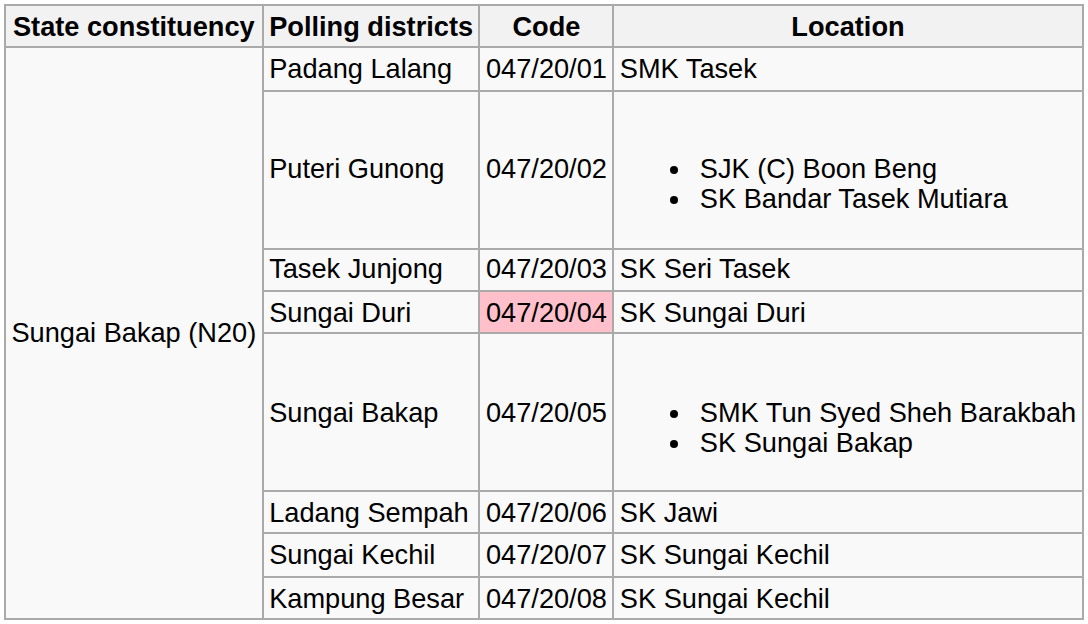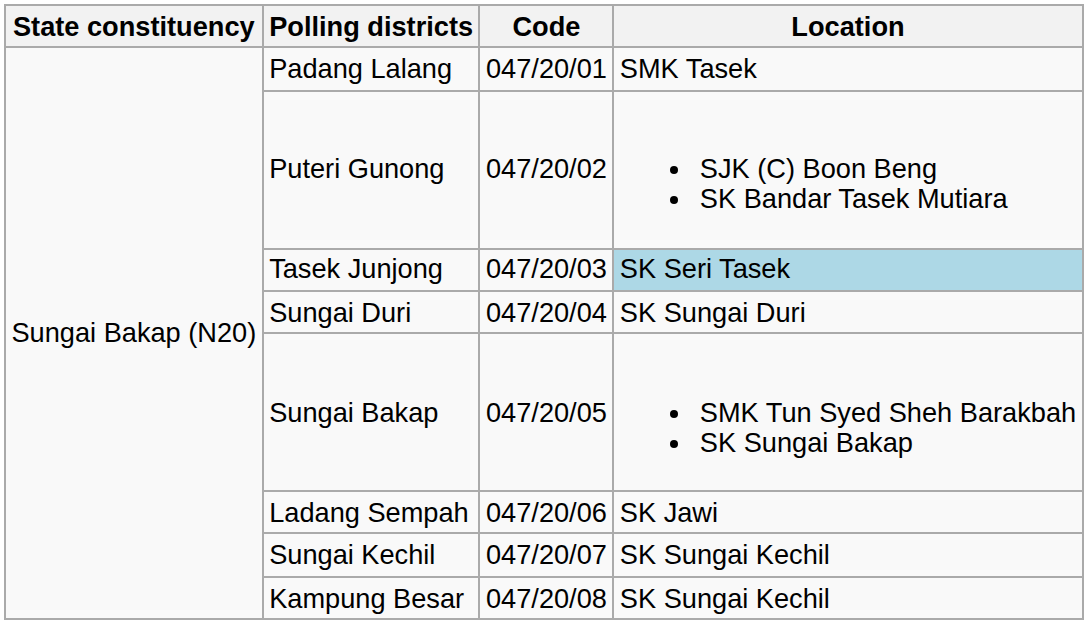Tasek Junjong | Location: no background -> lightblue background
Sungai Duri | Code: pink background -> no background
